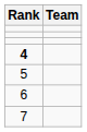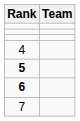row 5 | Rank: bold -> normal
row 6 | Rank: normal -> bold
row 7 | Rank: normal -> bold
